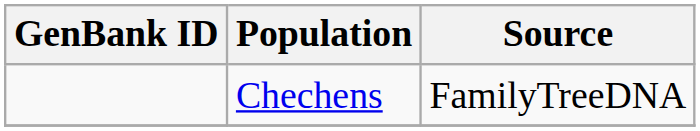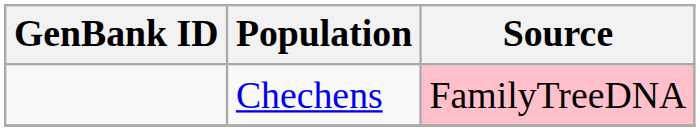Chechens | Source: no background -> pink background
